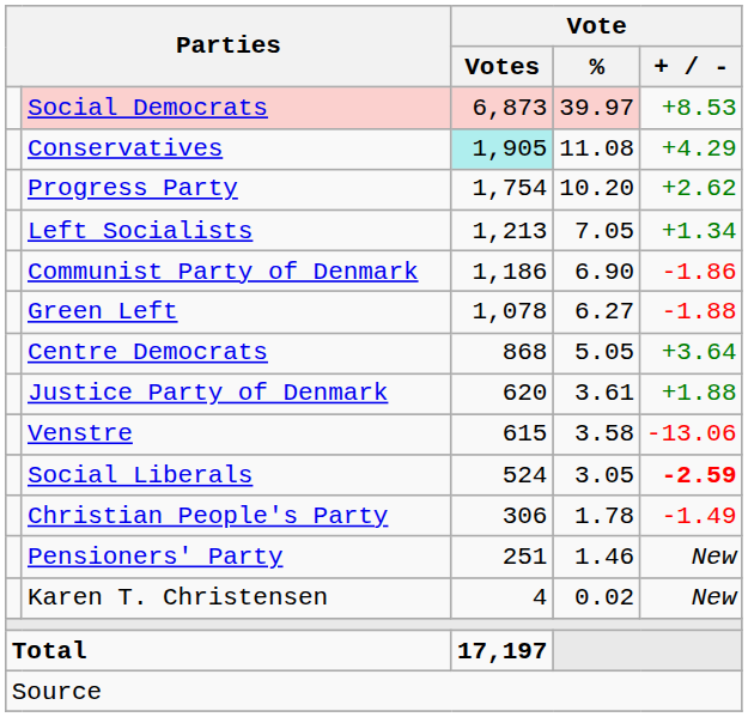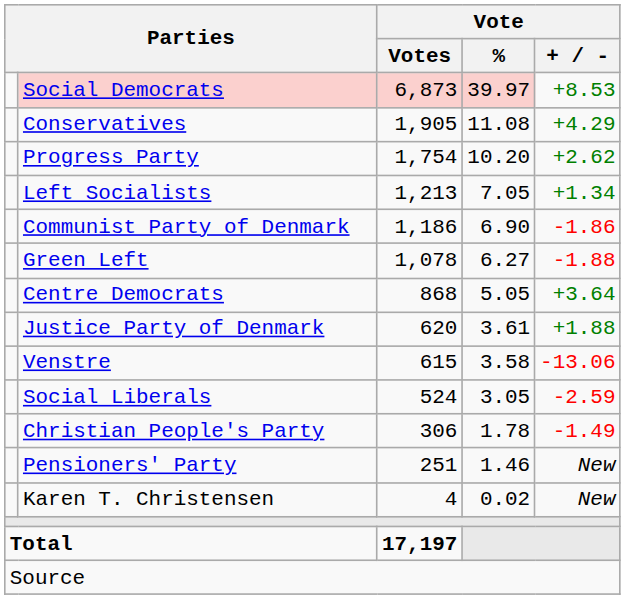Conservatives | Vote / Votes: paleturquoise background -> no background
Social Liberals | Vote / + / -: bold -> normal
